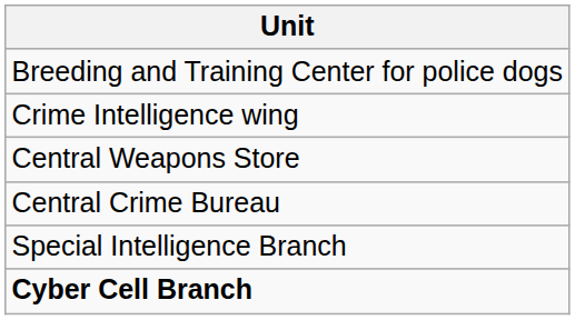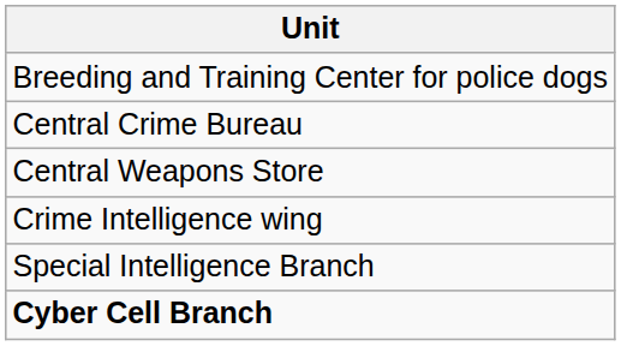row 3 | column 1: Crime Intelligence wing -> Central Crime Bureau
row 5 | column 1: Central Crime Bureau -> Crime Intelligence wing
